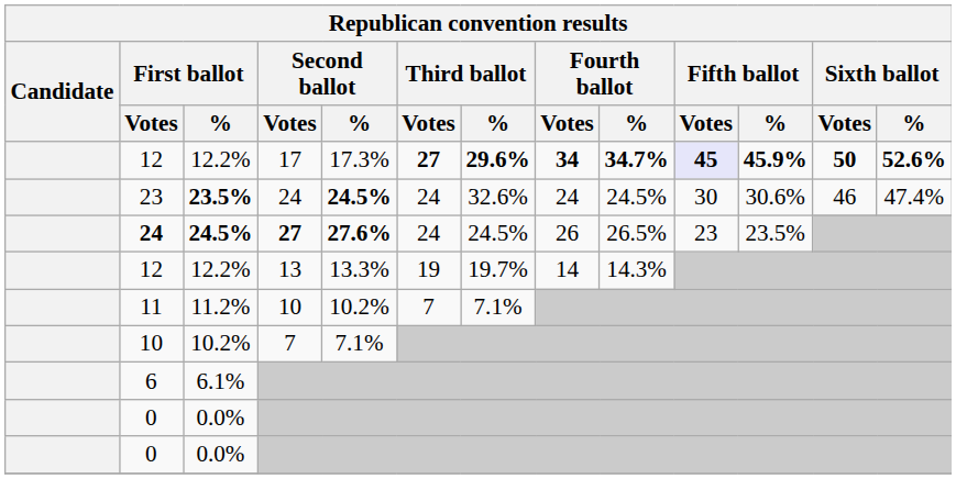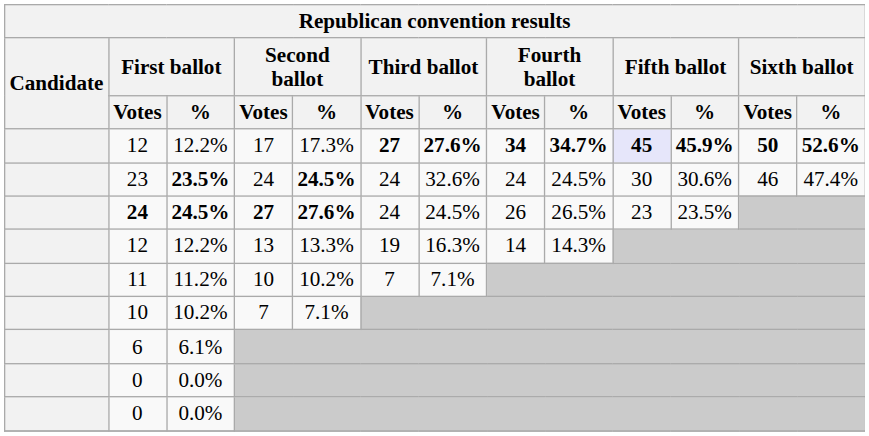12 / 17 | Third ballot / %: 29.6% -> 27.6%
12 / 13 | Third ballot / %: 19.7% -> 16.3%
